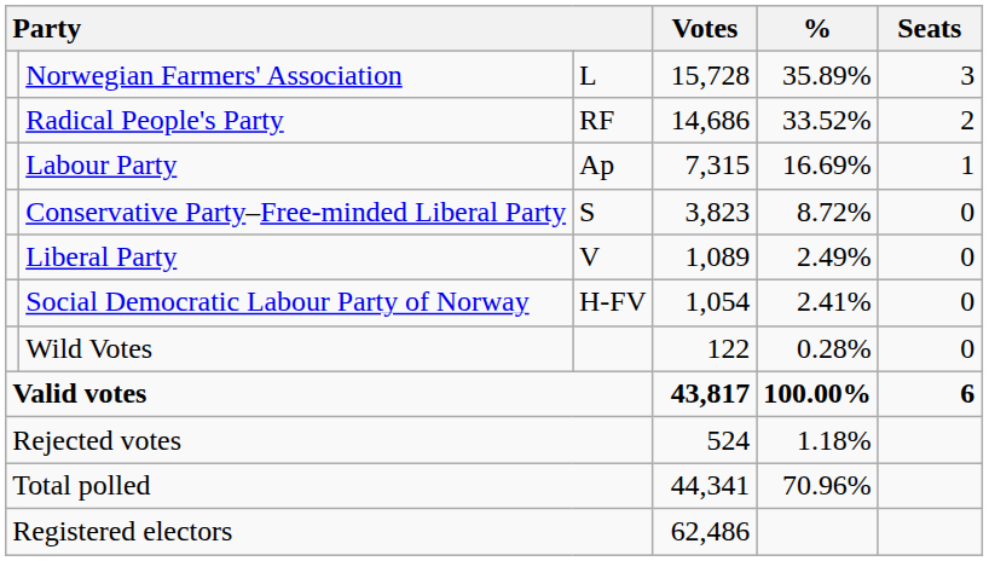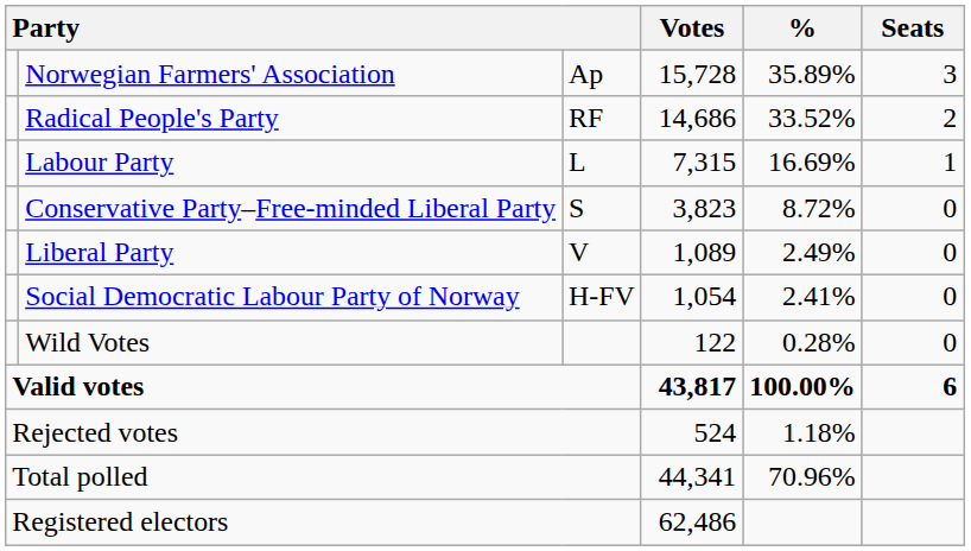Norwegian Farmers' Association | column 3: L -> Ap
Labour Party | column 3: Ap -> L
